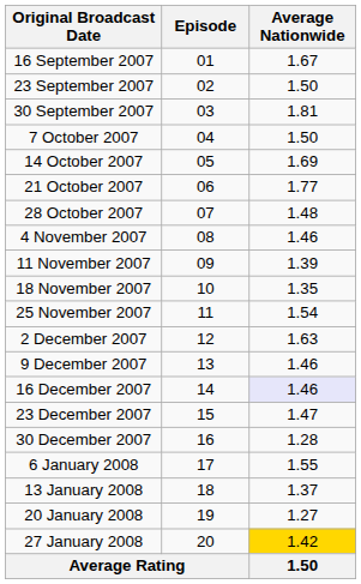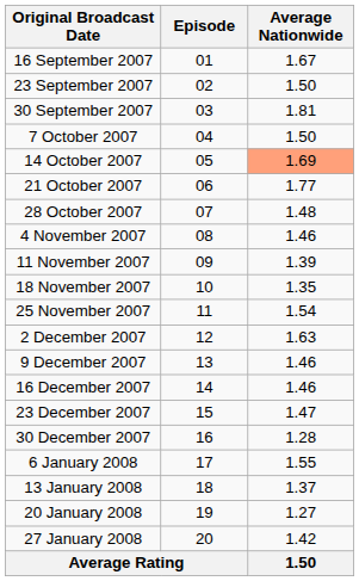14 October 2007 | Average Nationwide: no background -> lightsalmon background
16 December 2007 | Average Nationwide: lavender background -> no background
27 January 2008 | Average Nationwide: gold background -> no background
